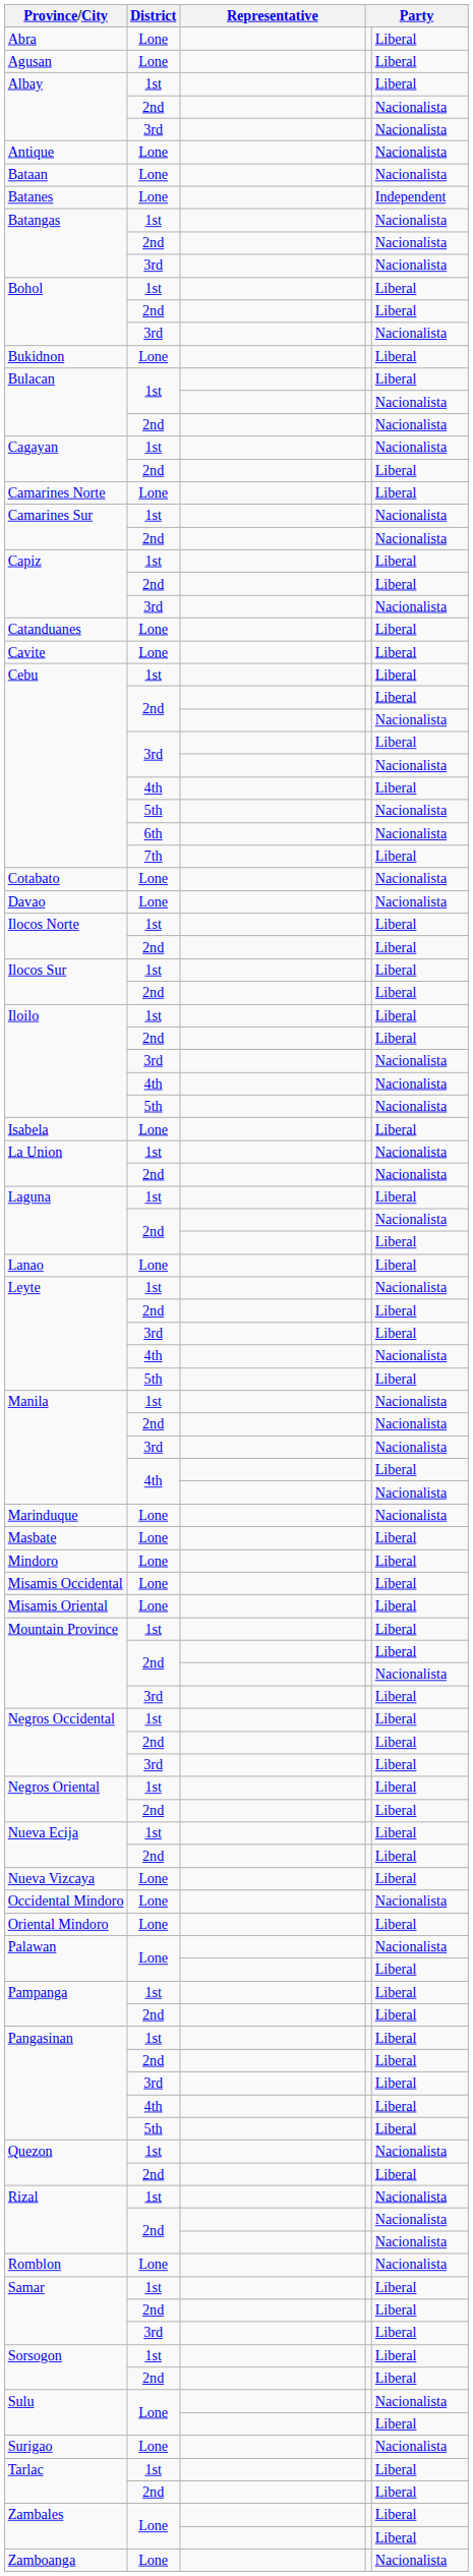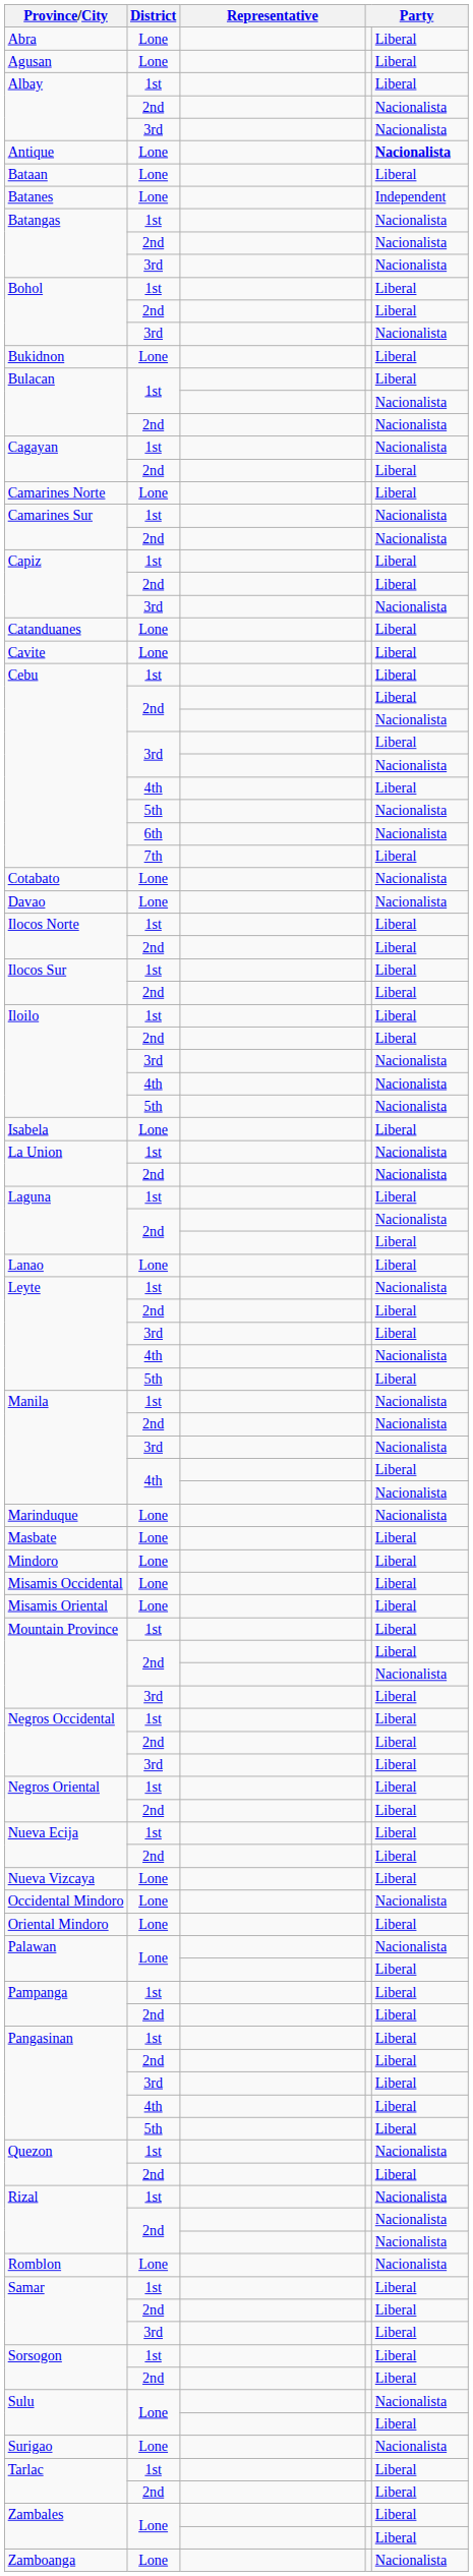Antique | column 5: normal -> bold
Bataan | column 5: Nacionalista -> Liberal
